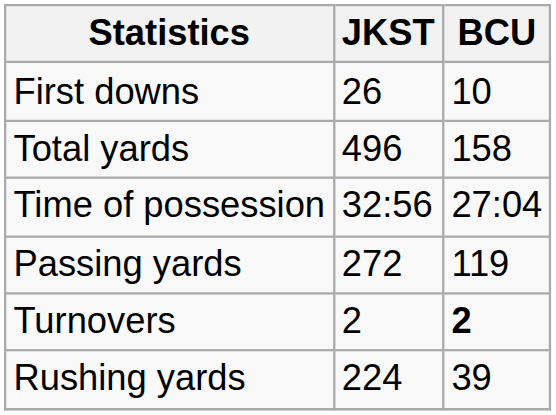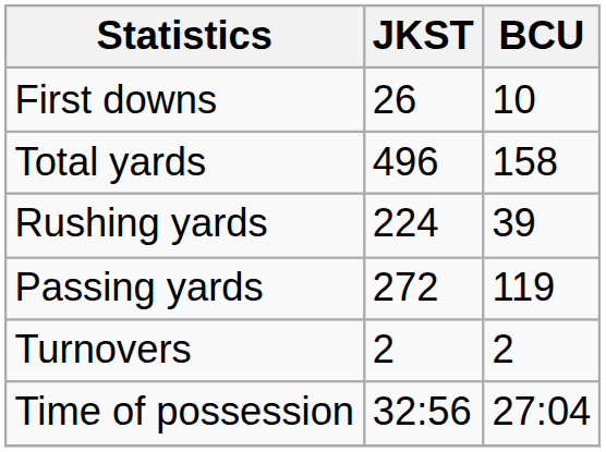rows swapped: Rushing yards <-> Time of possession
Turnovers | BCU: bold -> normal
